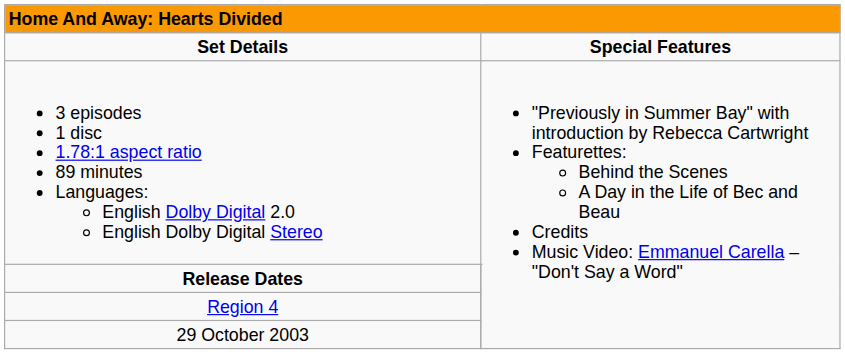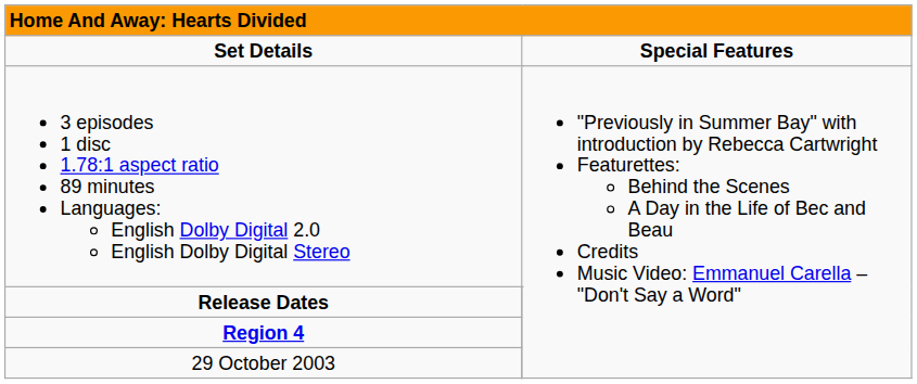Region 4 | column 1: normal -> bold
